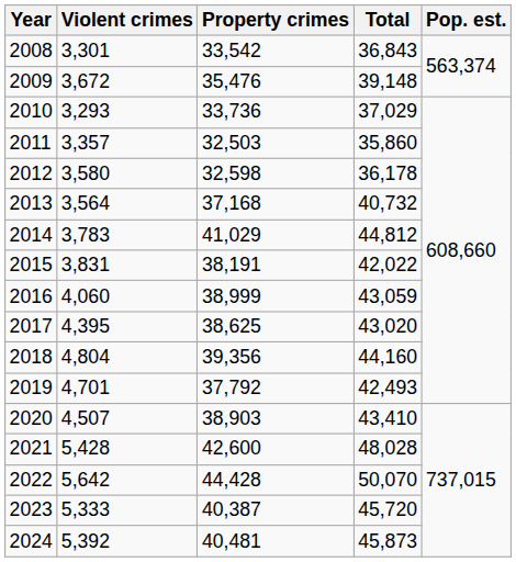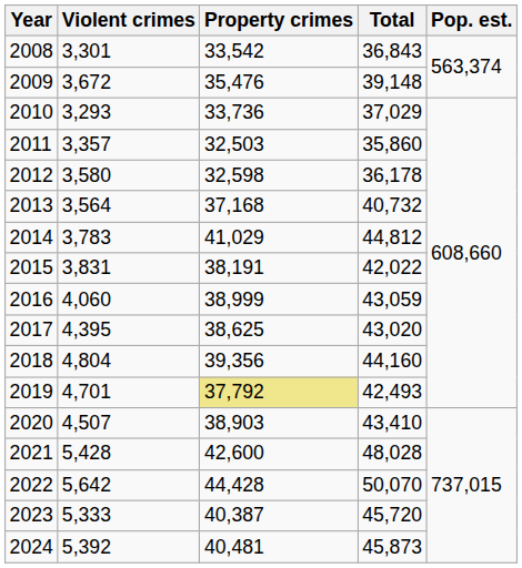2019 | Property crimes: no background -> khaki background
